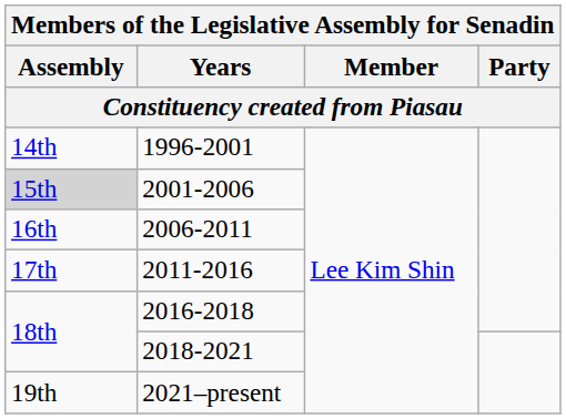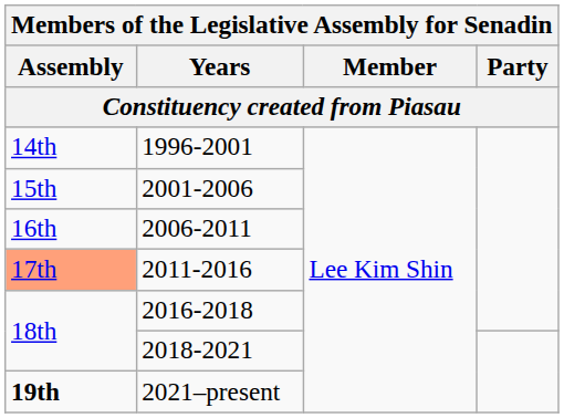2001-2006 | Assembly: lightgrey background -> no background
2011-2016 | Assembly: no background -> lightsalmon background
2021–present | Assembly: normal -> bold
